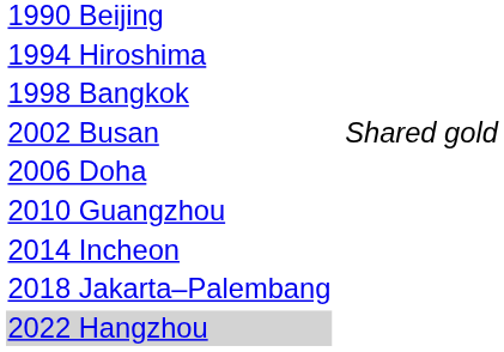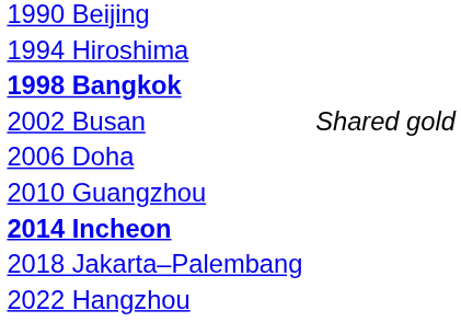1998 Bangkok | column 1: normal -> bold
2014 Incheon | column 1: normal -> bold
2022 Hangzhou | column 1: lightgrey background -> no background
